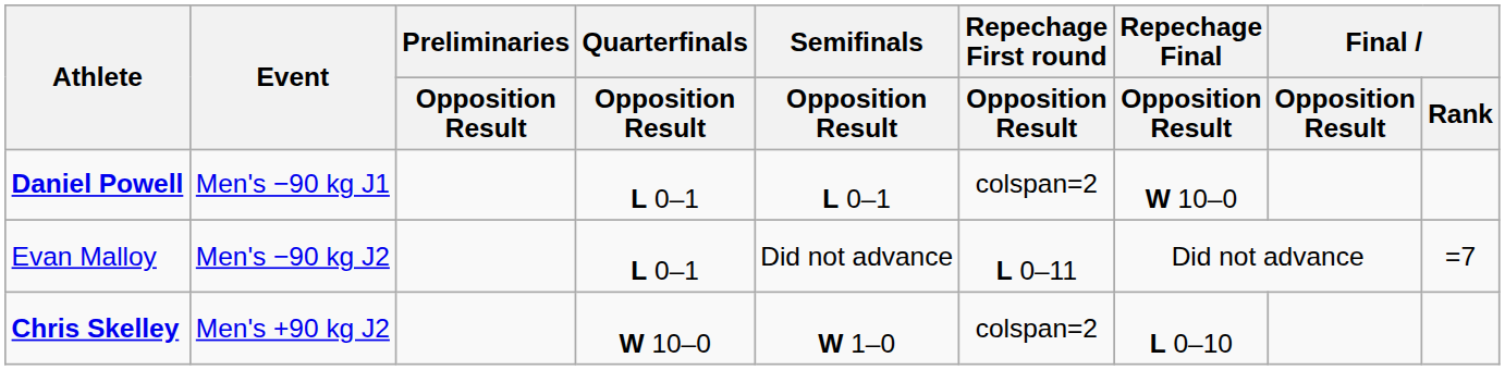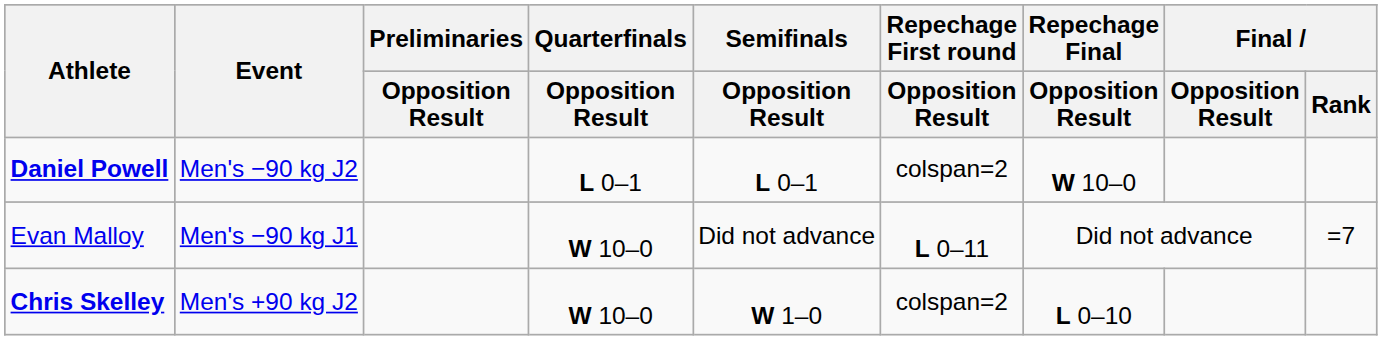Daniel Powell | Event: Men's −90 kg J1 -> Men's −90 kg J2
Evan Malloy | Event: Men's −90 kg J2 -> Men's −90 kg J1
Evan Malloy | Quarterfinals / Opposition Result: L 0–1 -> W 10–0
